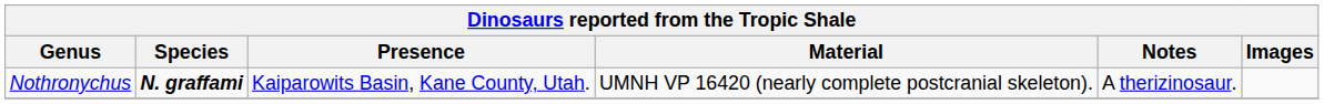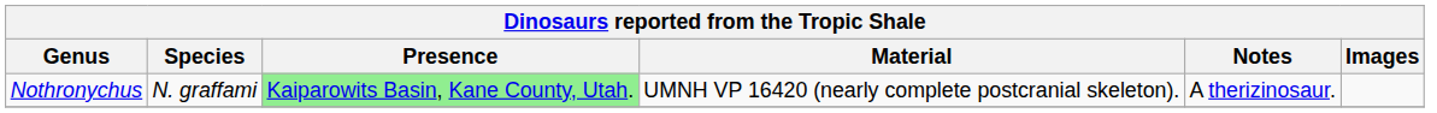Nothronychus | Species: bold -> normal
Nothronychus | Presence: no background -> lightgreen background
